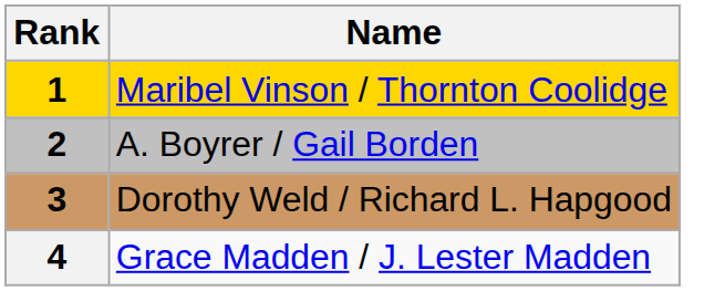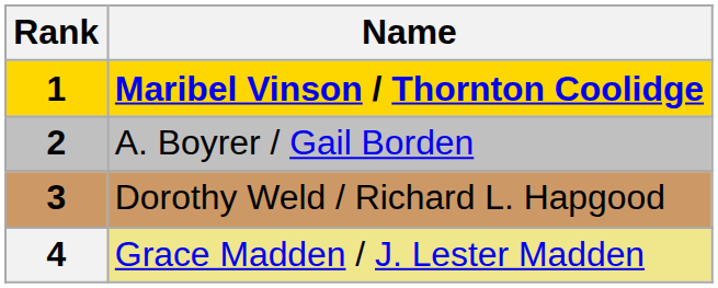Maribel Vinson / Thornton Coolidge | Name: normal -> bold
Grace Madden / J. Lester Madden | Name: no background -> khaki background
